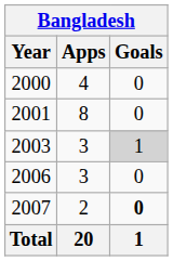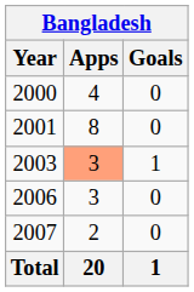2003 | Apps: no background -> lightsalmon background
2003 | Goals: lightgrey background -> no background
2007 | Goals: bold -> normal
